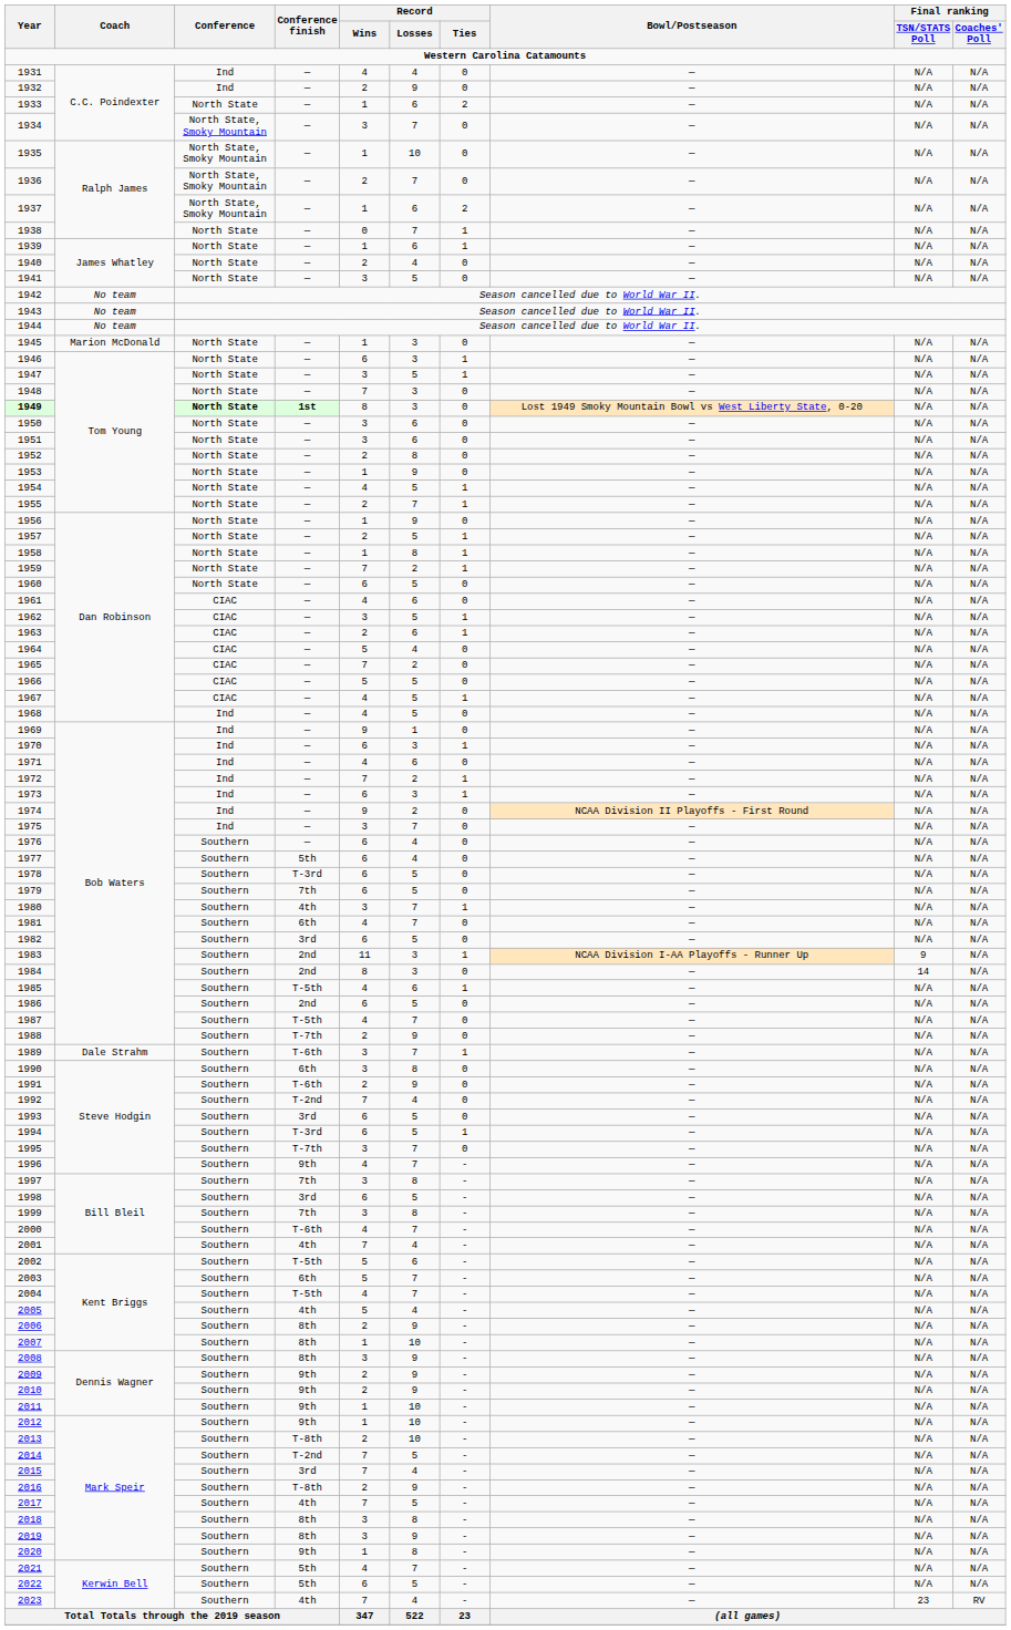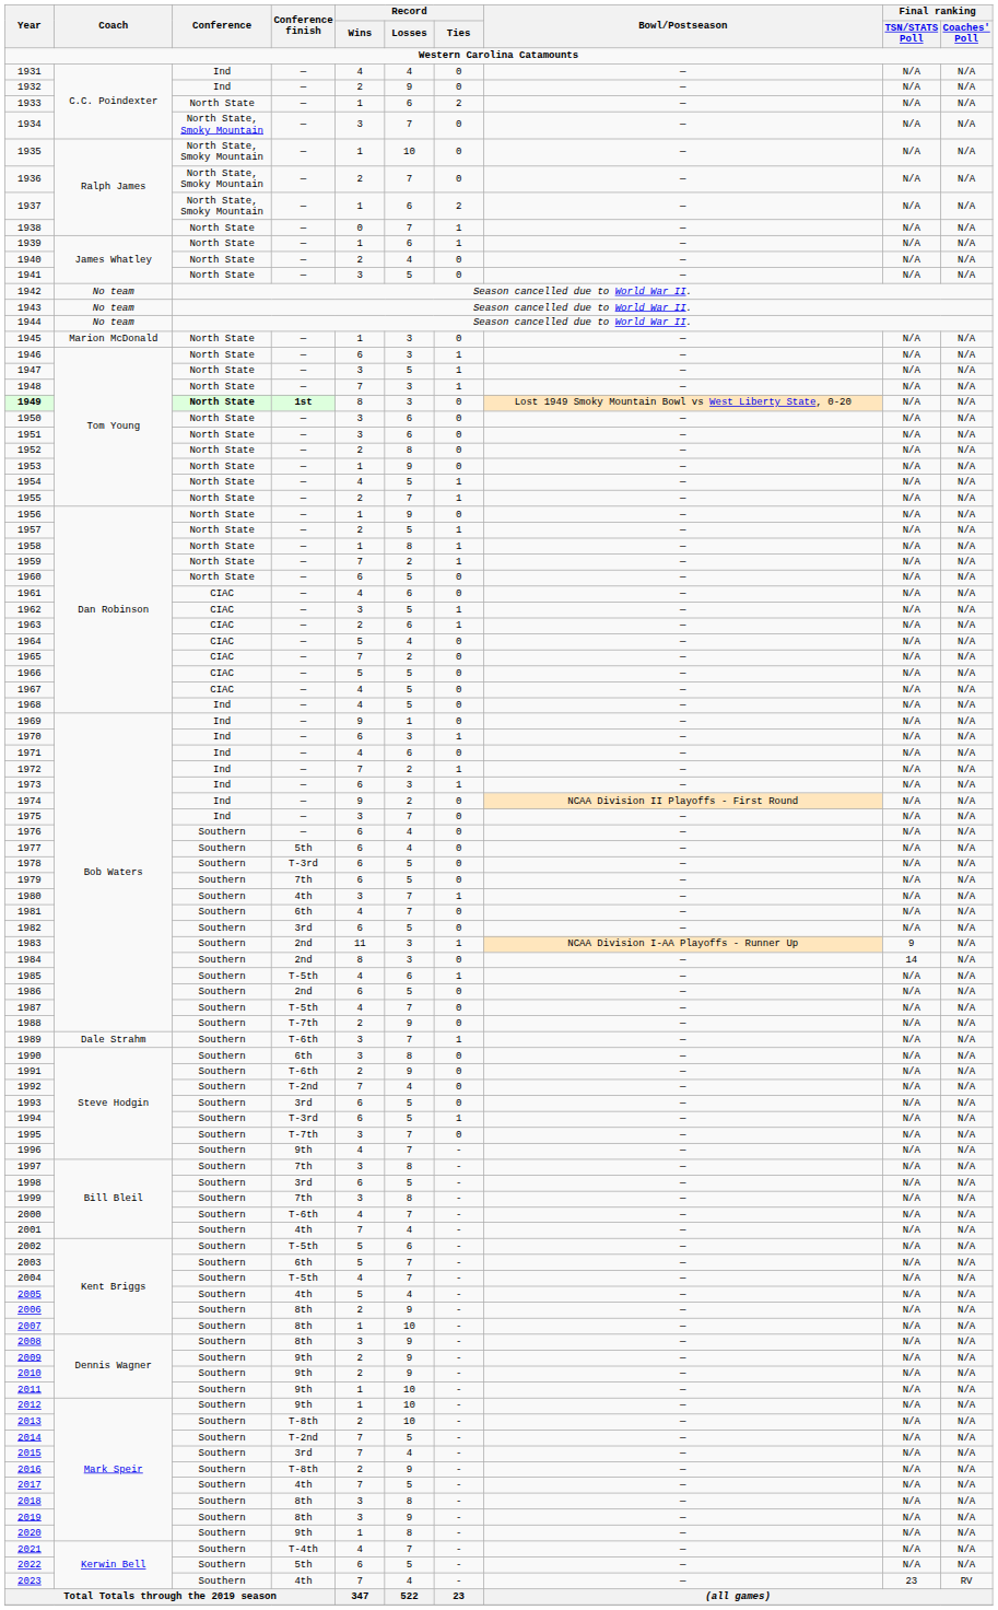1948 | Record / Ties: 0 -> 1
1967 | Record / Ties: 1 -> 0
2021 | Conference finish: 5th -> T-4th
